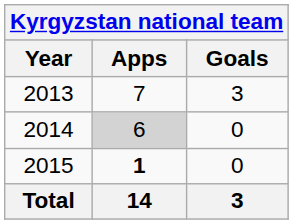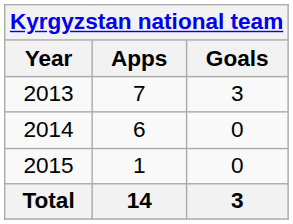2014 | Apps: lightgrey background -> no background
2015 | Apps: bold -> normal
